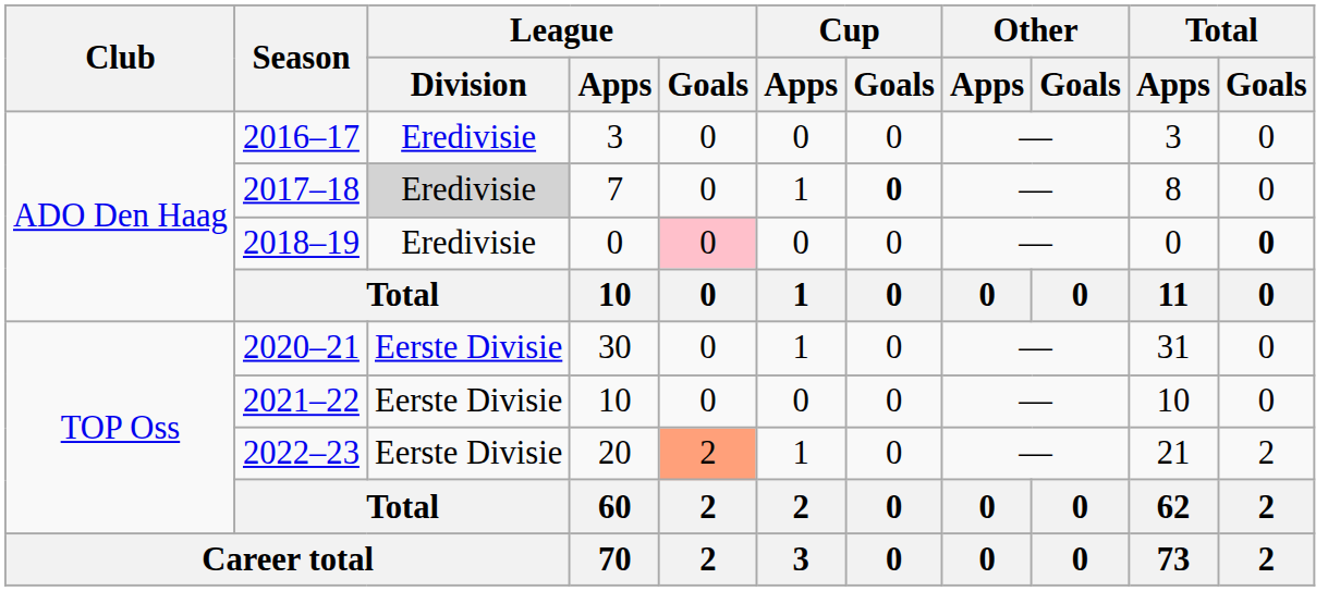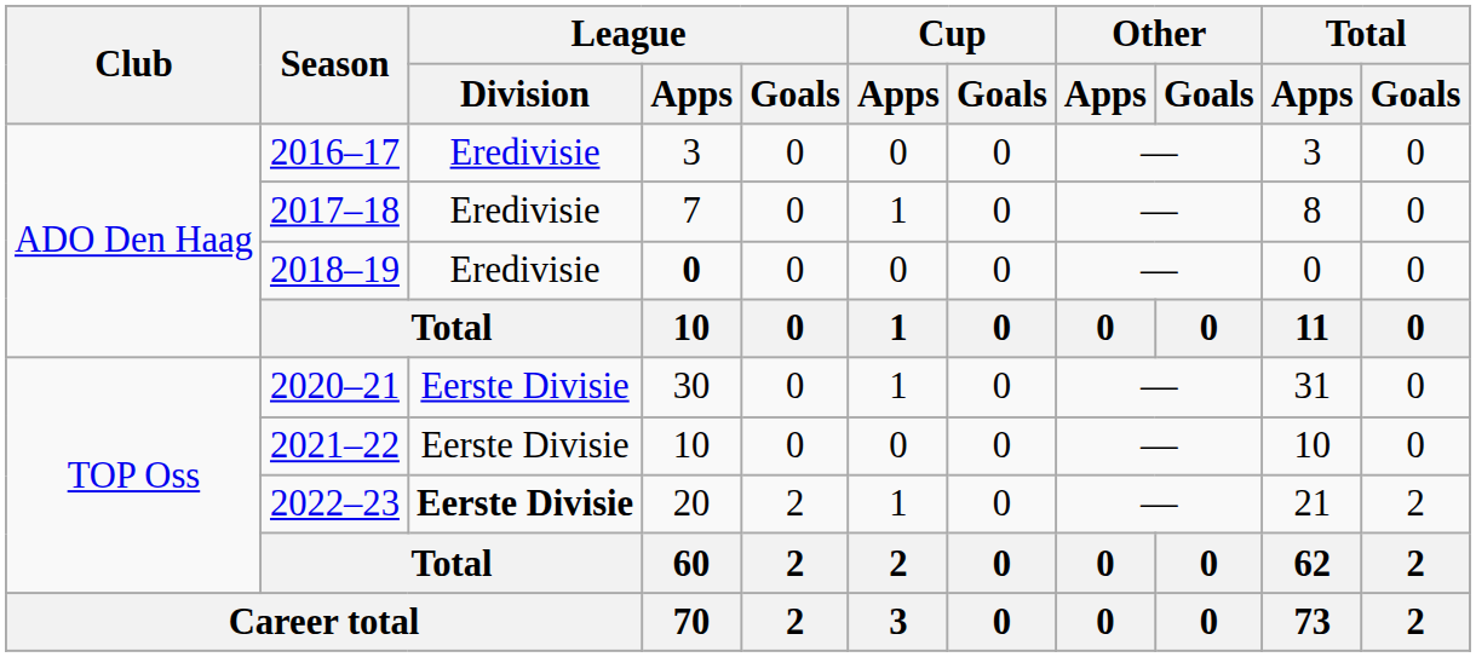2017–18 | League / Division: lightgrey background -> no background
2017–18 | Cup / Goals: bold -> normal
2018–19 | League / Apps: normal -> bold
2018–19 | League / Goals: pink background -> no background
2018–19 | Total / Goals: bold -> normal
2022–23 | League / Division: normal -> bold
2022–23 | League / Goals: lightsalmon background -> no background
